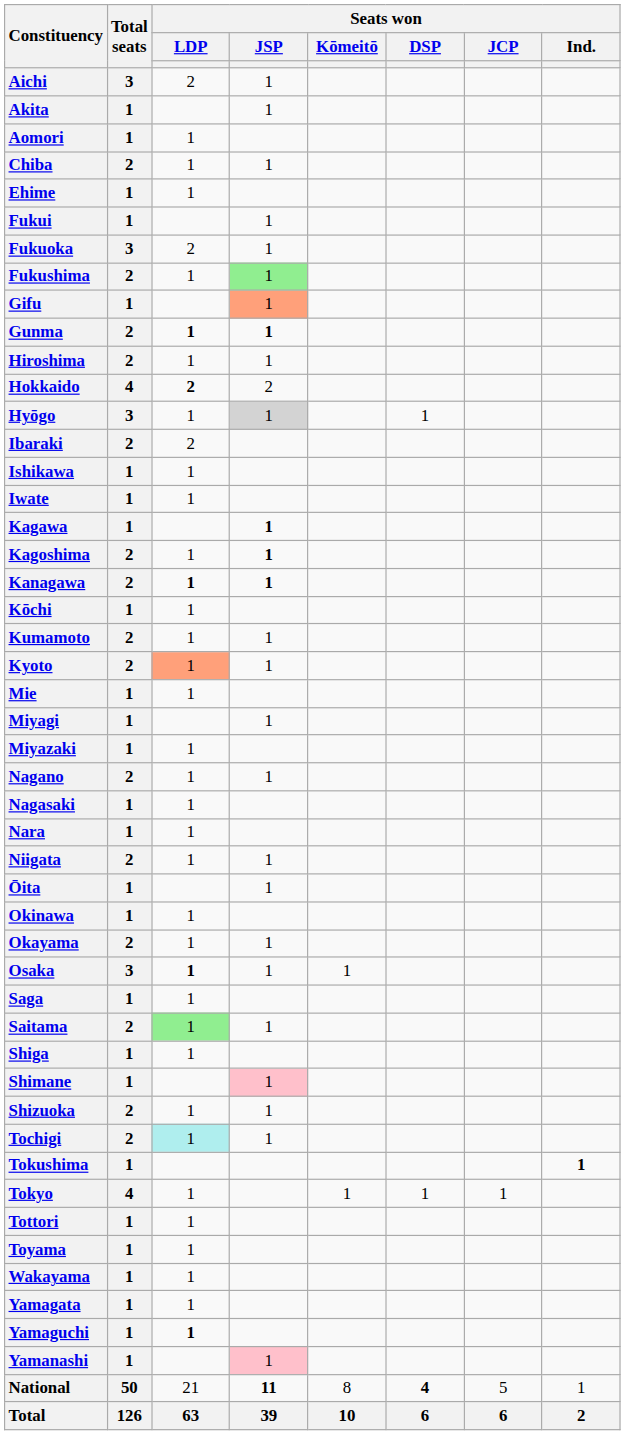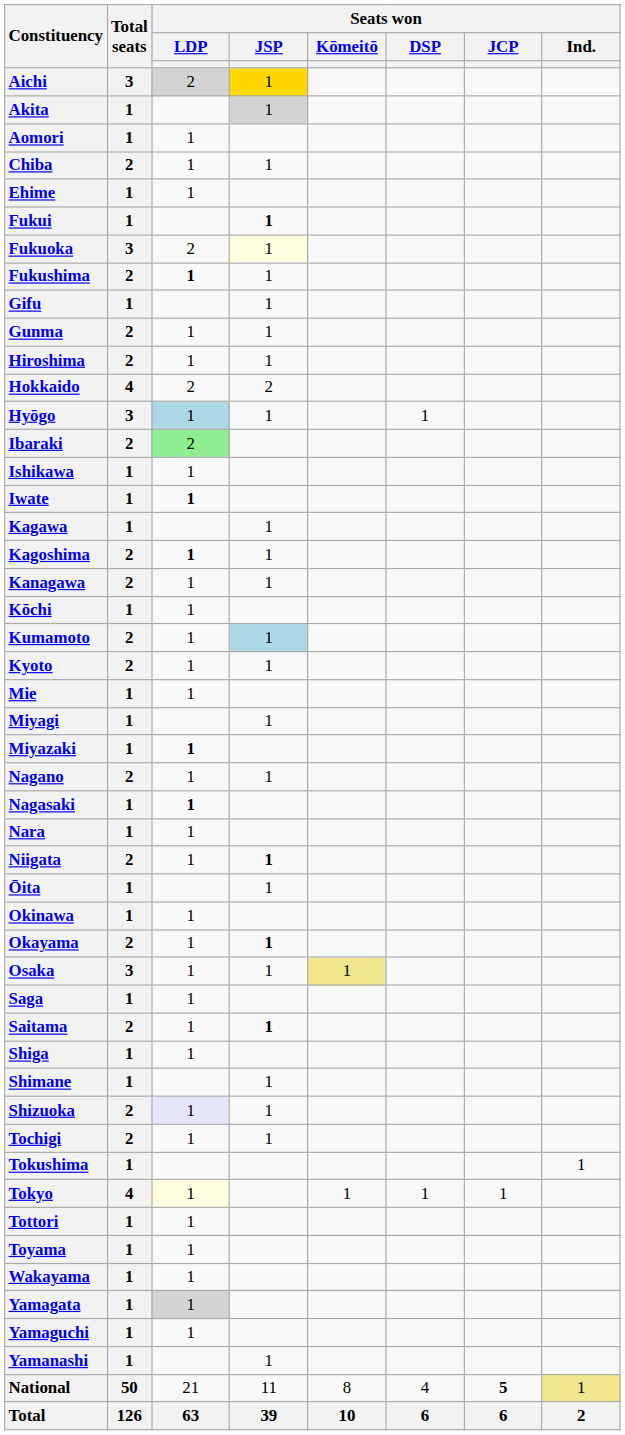Aichi | Seats won / LDP: no background -> lightgrey background
Aichi | Seats won / JSP: no background -> gold background
Akita | Seats won / JSP: no background -> lightgrey background
Fukui | Seats won / JSP: normal -> bold
Fukuoka | Seats won / JSP: no background -> lightyellow background
Fukushima | Seats won / LDP: normal -> bold
Fukushima | Seats won / JSP: lightgreen background -> no background
Gifu | Seats won / JSP: lightsalmon background -> no background
Gunma | Seats won / LDP: bold -> normal
Gunma | Seats won / JSP: bold -> normal
Hokkaido | Seats won / LDP: bold -> normal
Hyōgo | Seats won / LDP: no background -> lightblue background
Hyōgo | Seats won / JSP: lightgrey background -> no background
Ibaraki | Seats won / LDP: no background -> lightgreen background
Iwate | Seats won / LDP: normal -> bold
Kagawa | Seats won / JSP: bold -> normal
Kagoshima | Seats won / LDP: normal -> bold
Kagoshima | Seats won / JSP: bold -> normal
Kanagawa | Seats won / LDP: bold -> normal
Kanagawa | Seats won / JSP: bold -> normal
Kumamoto | Seats won / JSP: no background -> lightblue background
Kyoto | Seats won / LDP: lightsalmon background -> no background
Miyazaki | Seats won / LDP: normal -> bold
Nagasaki | Seats won / LDP: normal -> bold
Niigata | Seats won / JSP: normal -> bold
Okayama | Seats won / JSP: normal -> bold
Osaka | Seats won / LDP: bold -> normal
Osaka | Seats won / Kōmeitō: no background -> khaki background
Saitama | Seats won / LDP: lightgreen background -> no background
Saitama | Seats won / JSP: normal -> bold
Shimane | Seats won / JSP: pink background -> no background
Shizuoka | Seats won / LDP: no background -> lavender background
Tochigi | Seats won / LDP: paleturquoise background -> no background
Tokushima | Seats won / Ind.: bold -> normal
Tokyo | Seats won / LDP: no background -> lightyellow background
Yamagata | Seats won / LDP: no background -> lightgrey background
Yamaguchi | Seats won / LDP: bold -> normal
Yamanashi | Seats won / JSP: pink background -> no background
National | Seats won / JSP: bold -> normal
National | Seats won / DSP: bold -> normal
National | Seats won / JCP: normal -> bold
National | Seats won / Ind.: no background -> khaki background
